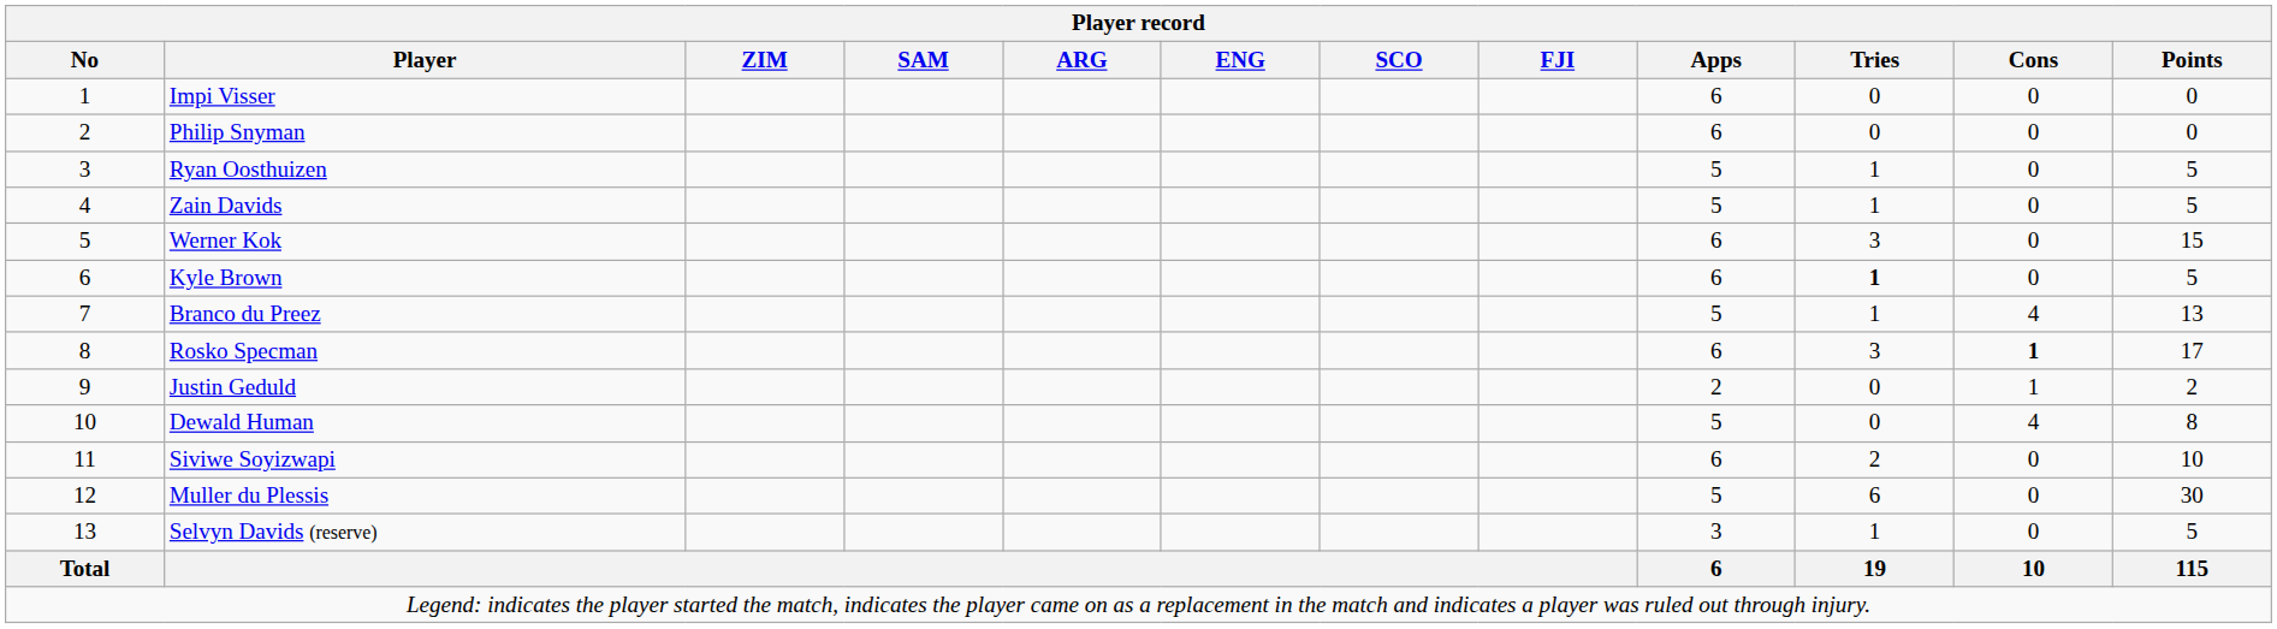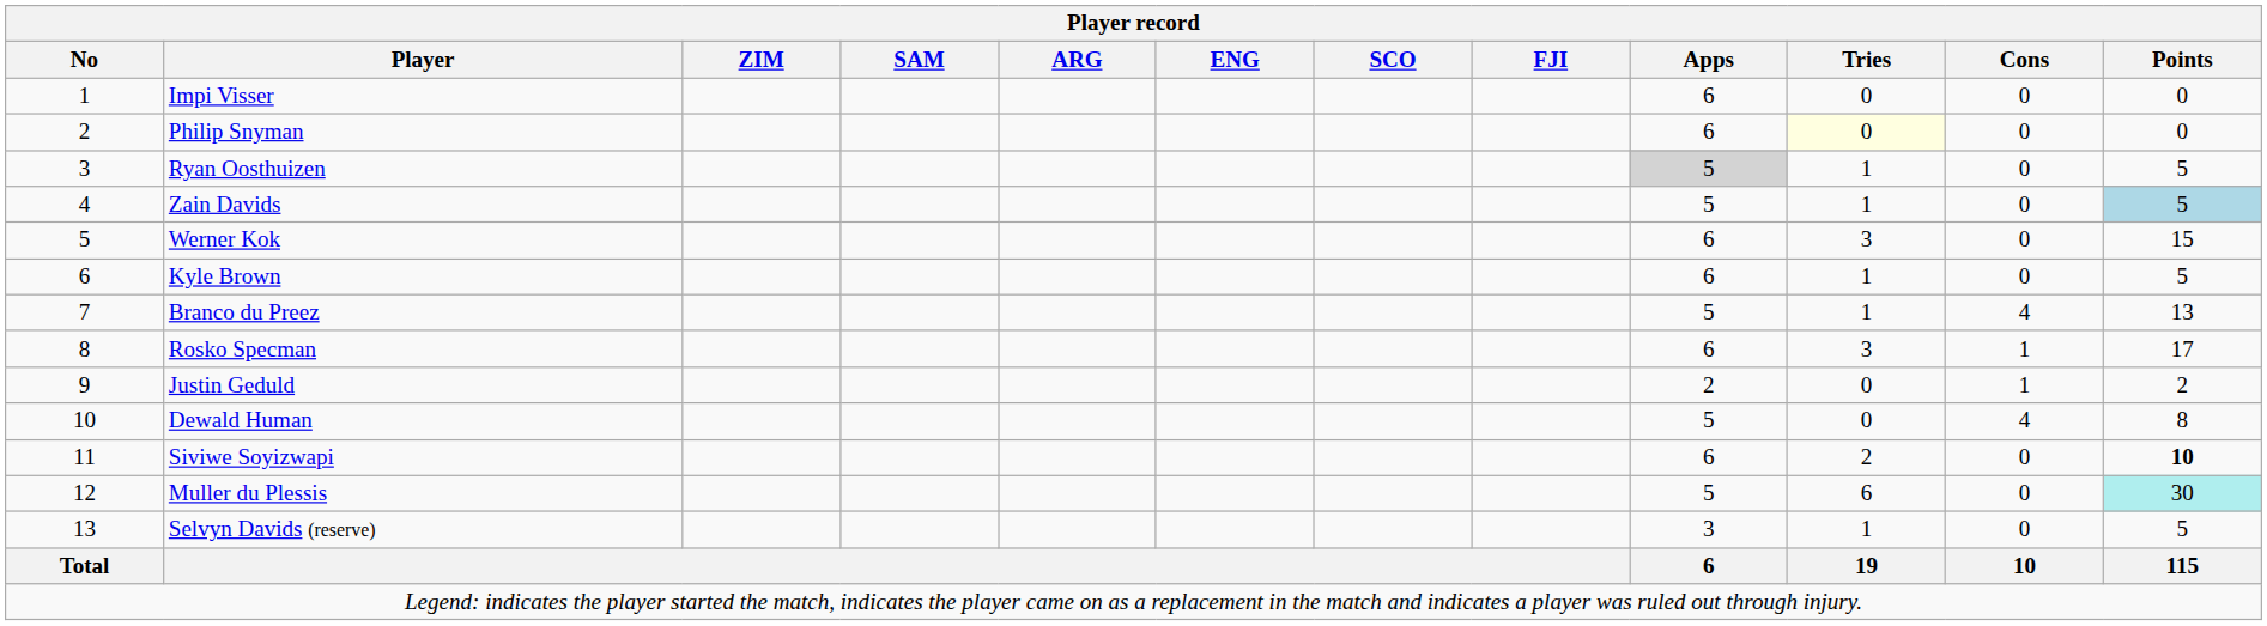Philip Snyman | Tries: no background -> lightyellow background
Ryan Oosthuizen | Apps: no background -> lightgrey background
Zain Davids | Points: no background -> lightblue background
Kyle Brown | Tries: bold -> normal
Rosko Specman | Cons: bold -> normal
Siviwe Soyizwapi | Points: normal -> bold
Muller du Plessis | Points: no background -> paleturquoise background
